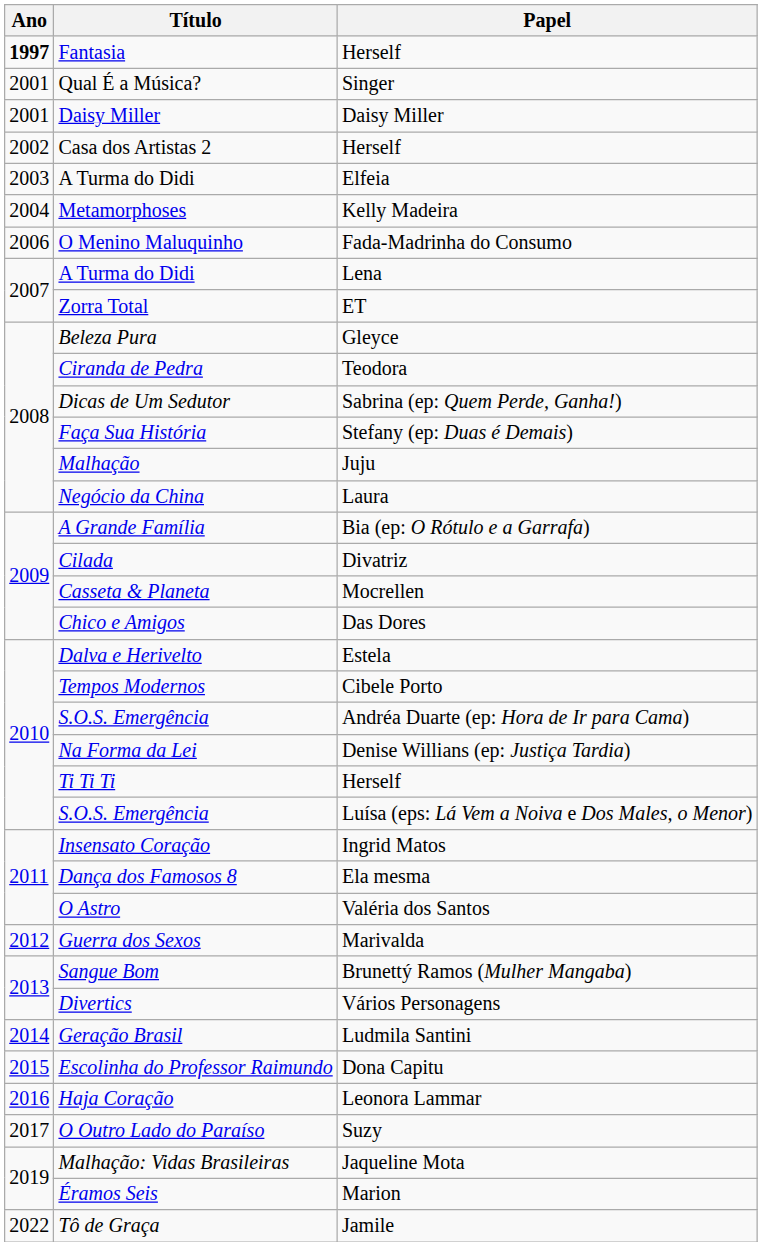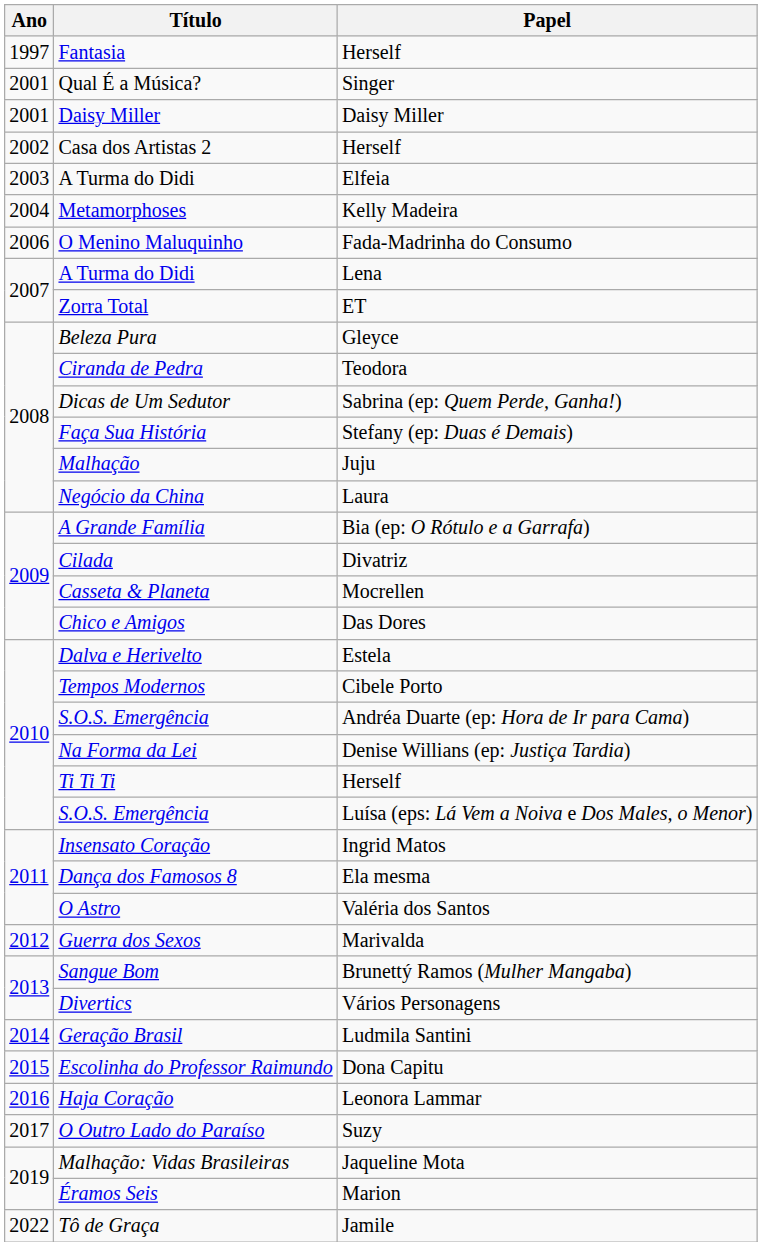Fantasia | Ano: bold -> normal
